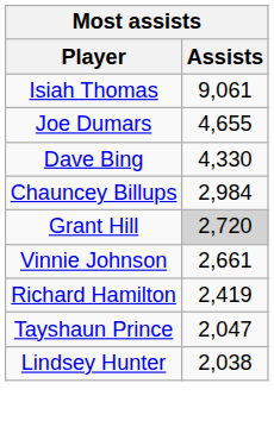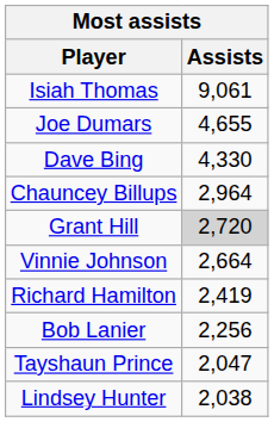Chauncey Billups | Assists: 2,984 -> 2,964
Vinnie Johnson | Assists: 2,661 -> 2,664
+ row: Bob Lanier | 2,256
